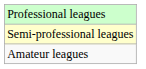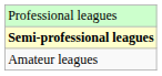row 2 | column 1: normal -> bold
